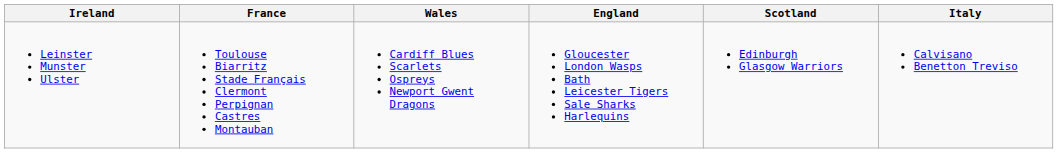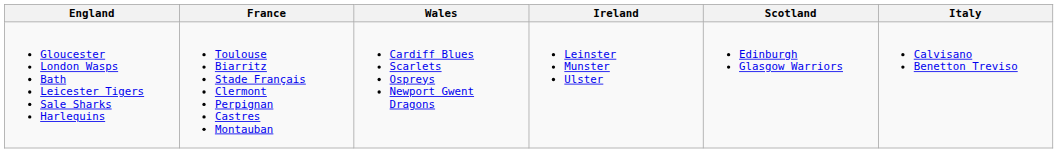columns swapped: England <-> Ireland
